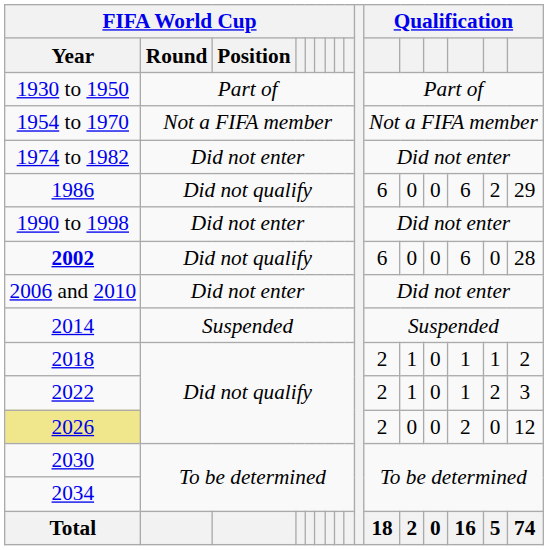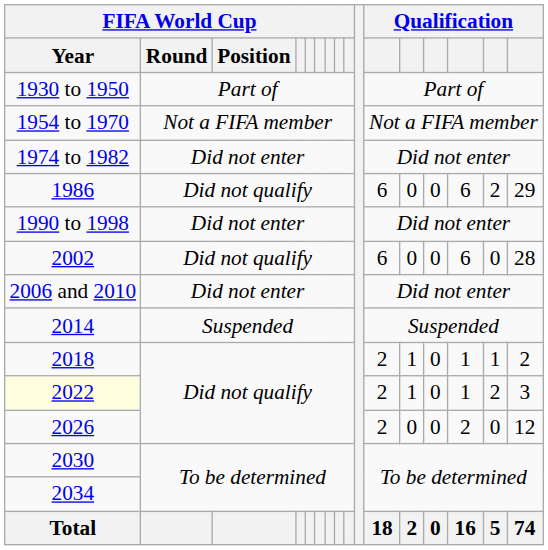2002 | FIFA World Cup / Year: bold -> normal
2022 | FIFA World Cup / Year: no background -> lightyellow background
2026 | FIFA World Cup / Year: khaki background -> no background
